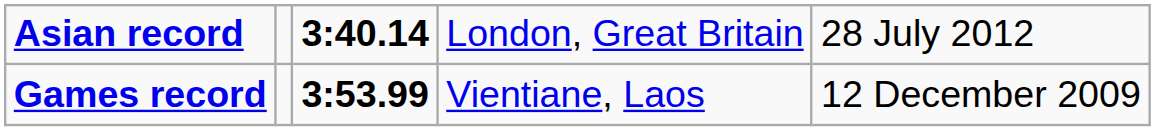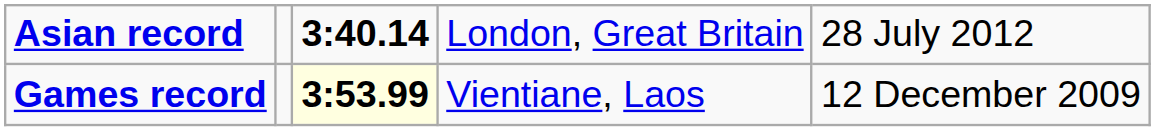Games record | column 3: no background -> lightyellow background
